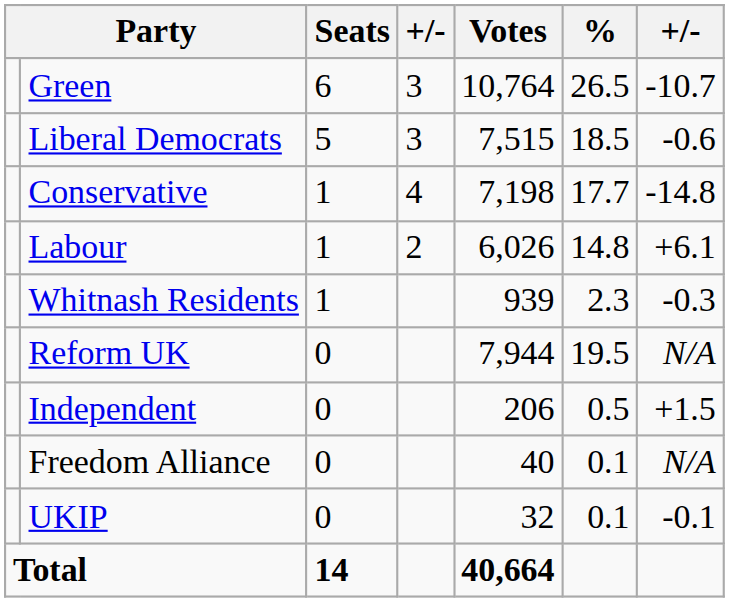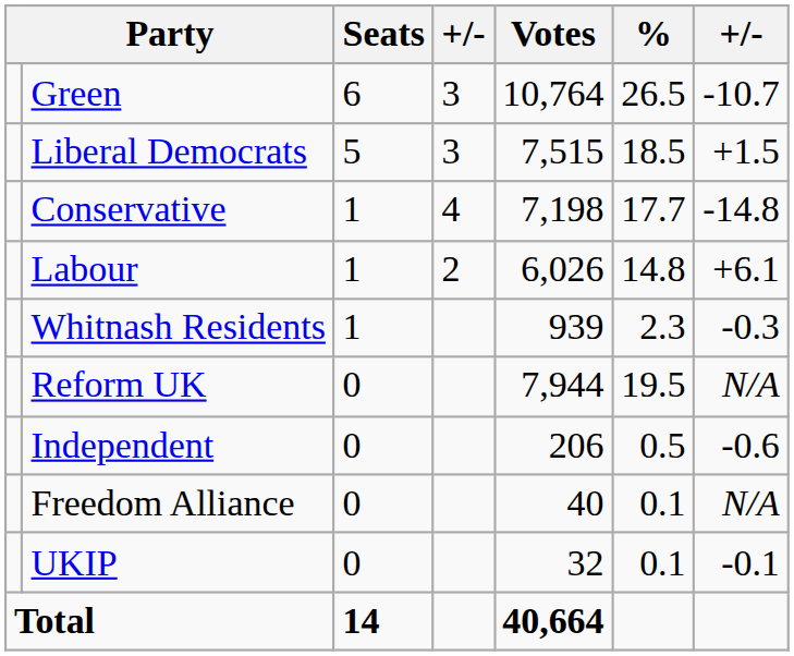Liberal Democrats | column 7: -0.6 -> +1.5
Independent | column 7: +1.5 -> -0.6
